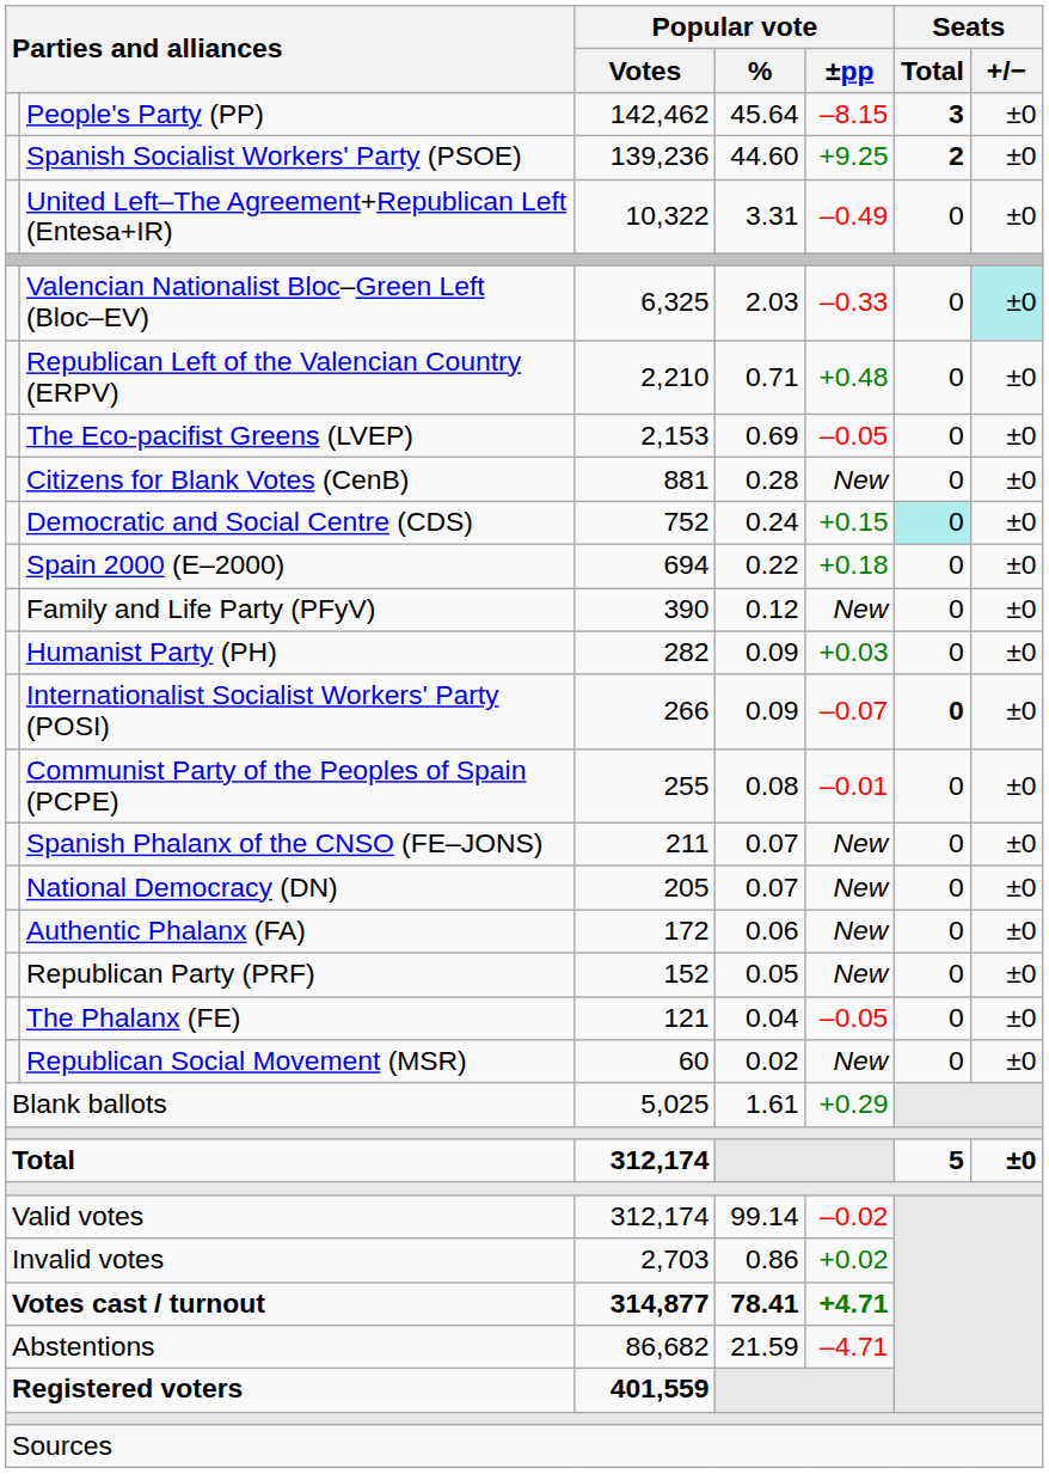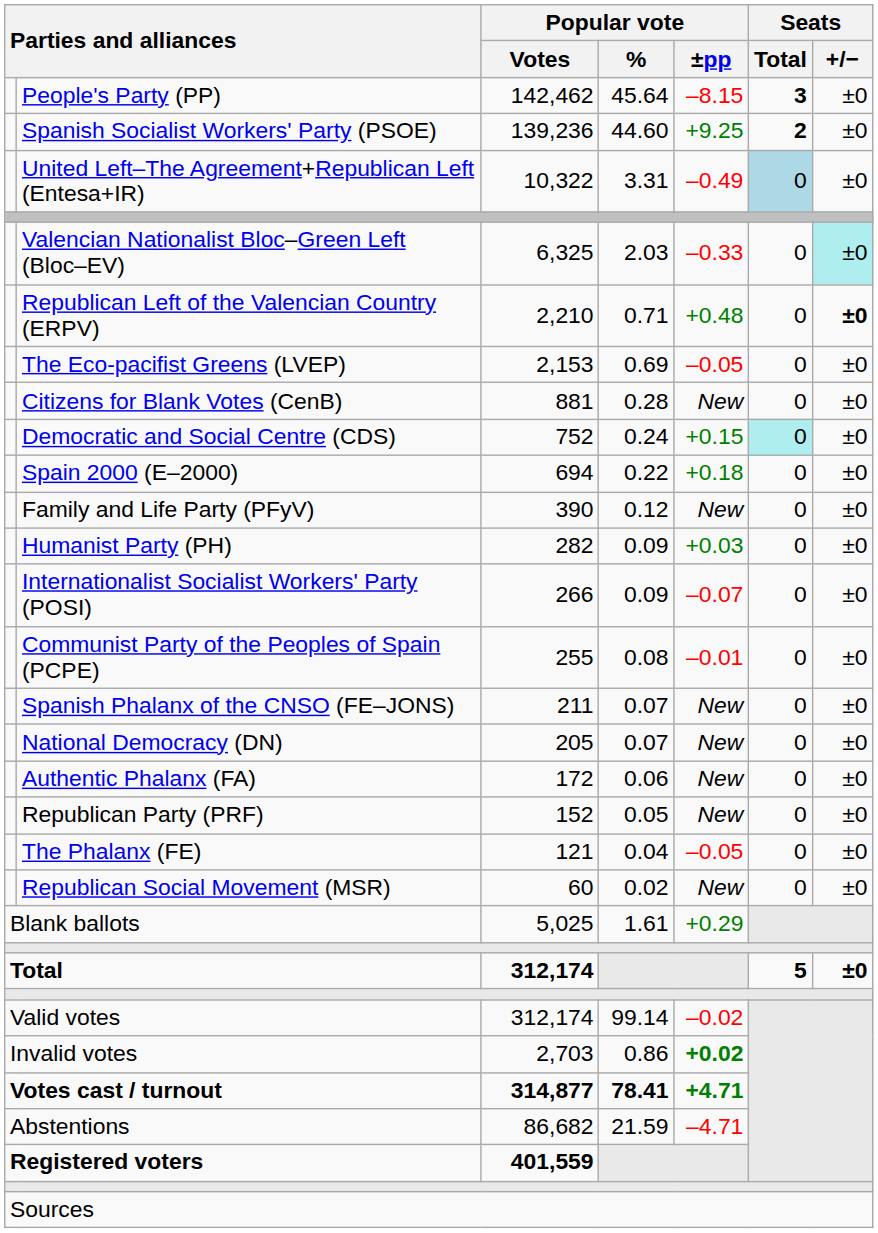United Left–The Agreement+Republican Left (Entesa+IR) | Seats / Total: no background -> lightblue background
Republican Left of the Valencian Country (ERPV) | Seats / +/−: normal -> bold
Internationalist Socialist Workers' Party (POSI) | Seats / Total: bold -> normal
Invalid votes | Popular vote / ±pp: normal -> bold
